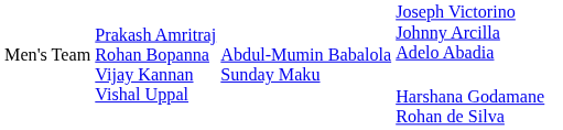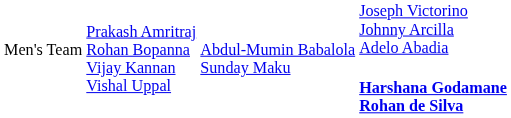row 2 | column 4: normal -> bold
